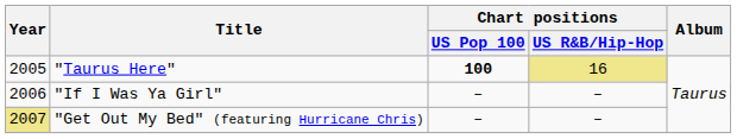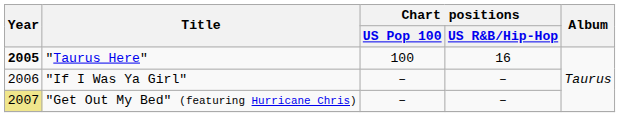"Taurus Here" | Year: normal -> bold
"Taurus Here" | Chart positions / US Pop 100: bold -> normal
"Taurus Here" | Chart positions / US R&B/Hip-Hop: khaki background -> no background
